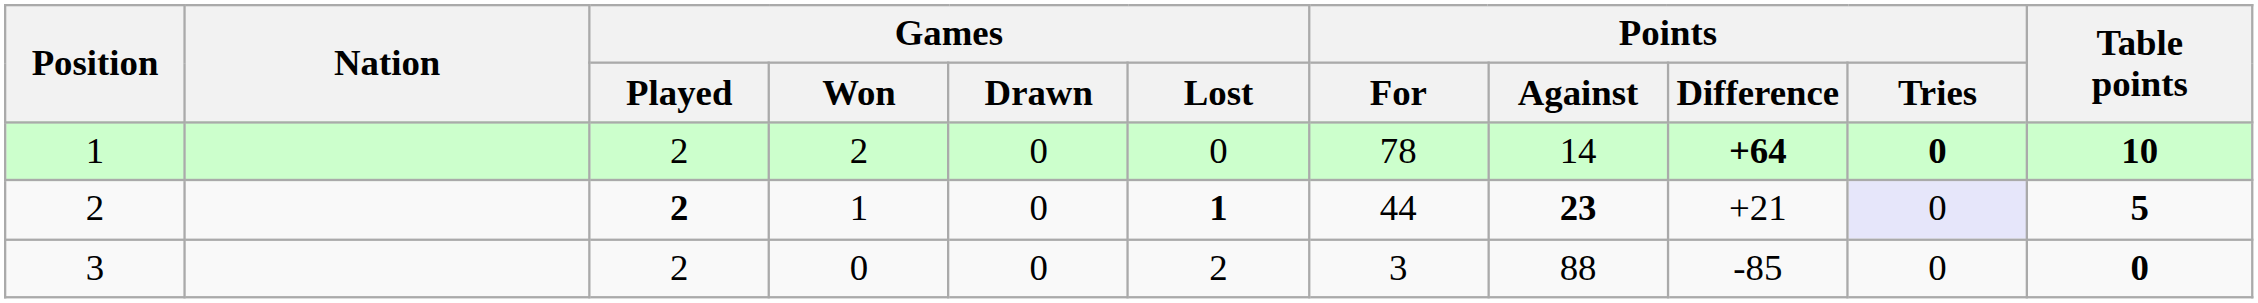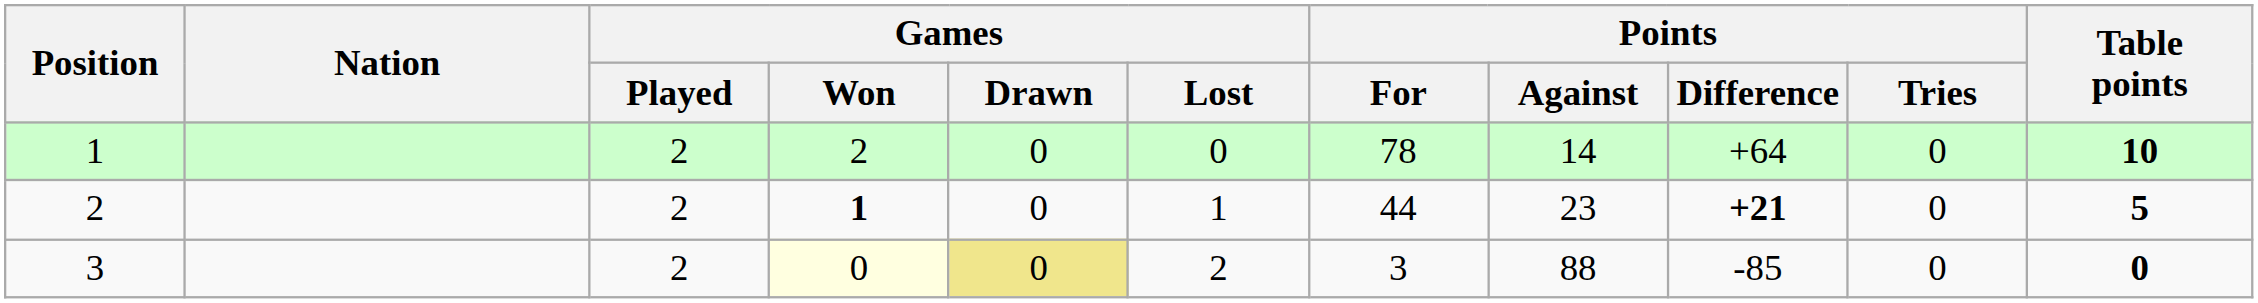row 3 | Points / Difference: bold -> normal
row 3 | Points / Tries: bold -> normal
row 4 | Games / Played: bold -> normal
row 4 | Games / Won: normal -> bold
row 4 | Games / Lost: bold -> normal
row 4 | Points / Against: bold -> normal
row 4 | Points / Difference: normal -> bold
row 4 | Points / Tries: lavender background -> no background
row 5 | Games / Won: no background -> lightyellow background
row 5 | Games / Drawn: no background -> khaki background
